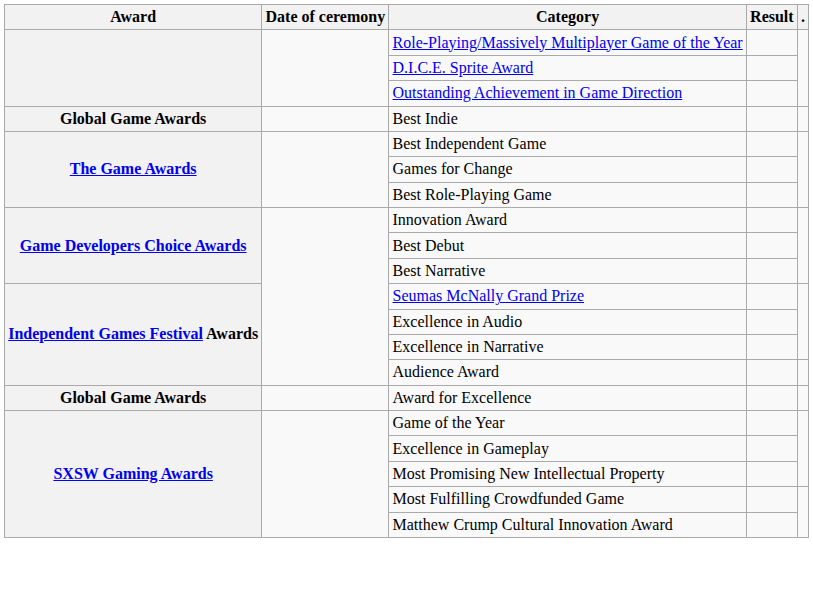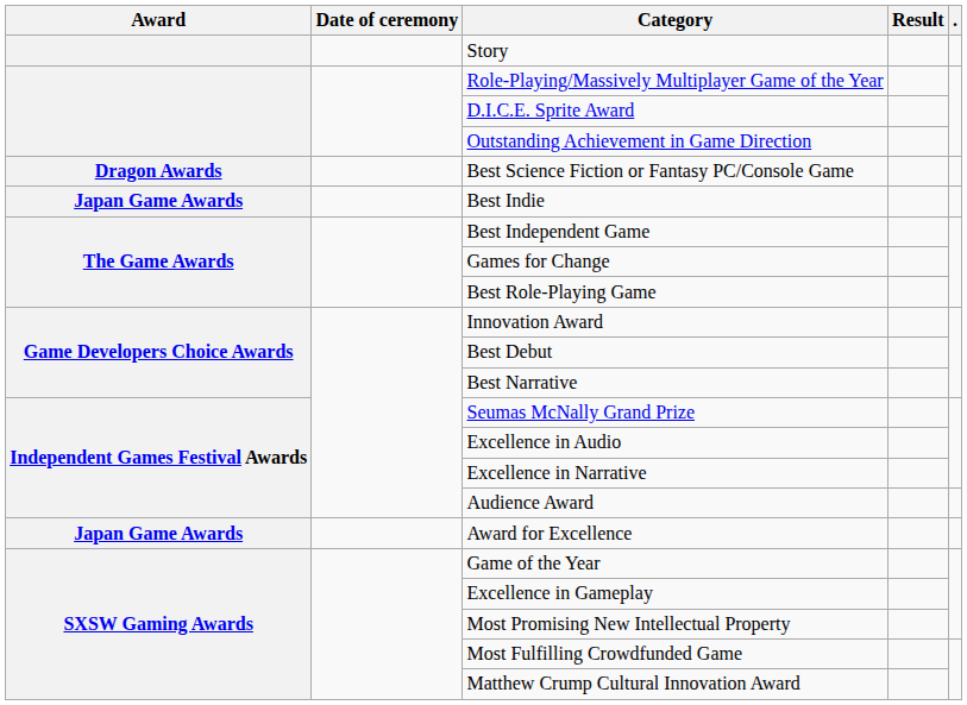+ row: Story
+ row: Dragon Awards | Best Science Fiction or Fantasy PC/Console Game
Best Indie | Award: Global Game Awards -> Japan Game Awards
Award for Excellence | Award: Global Game Awards -> Japan Game Awards
